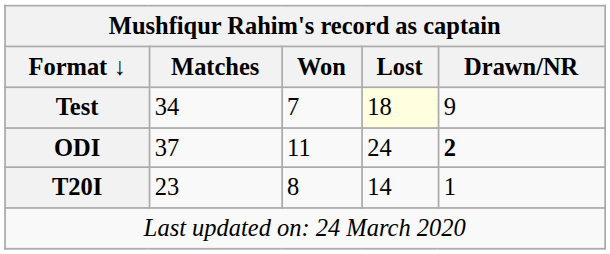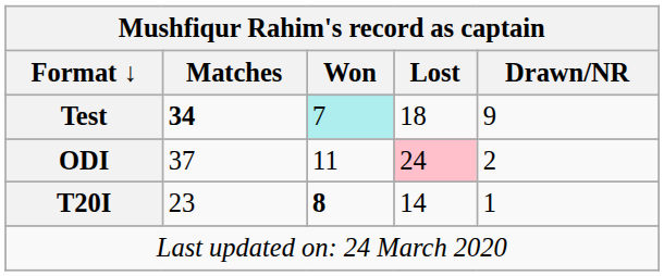Test | Matches: normal -> bold
Test | Won: no background -> paleturquoise background
Test | Lost: lightyellow background -> no background
ODI | Lost: no background -> pink background
ODI | Drawn/NR: bold -> normal
T20I | Won: normal -> bold
